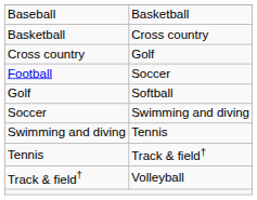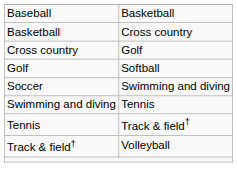- row: Football | Soccer
